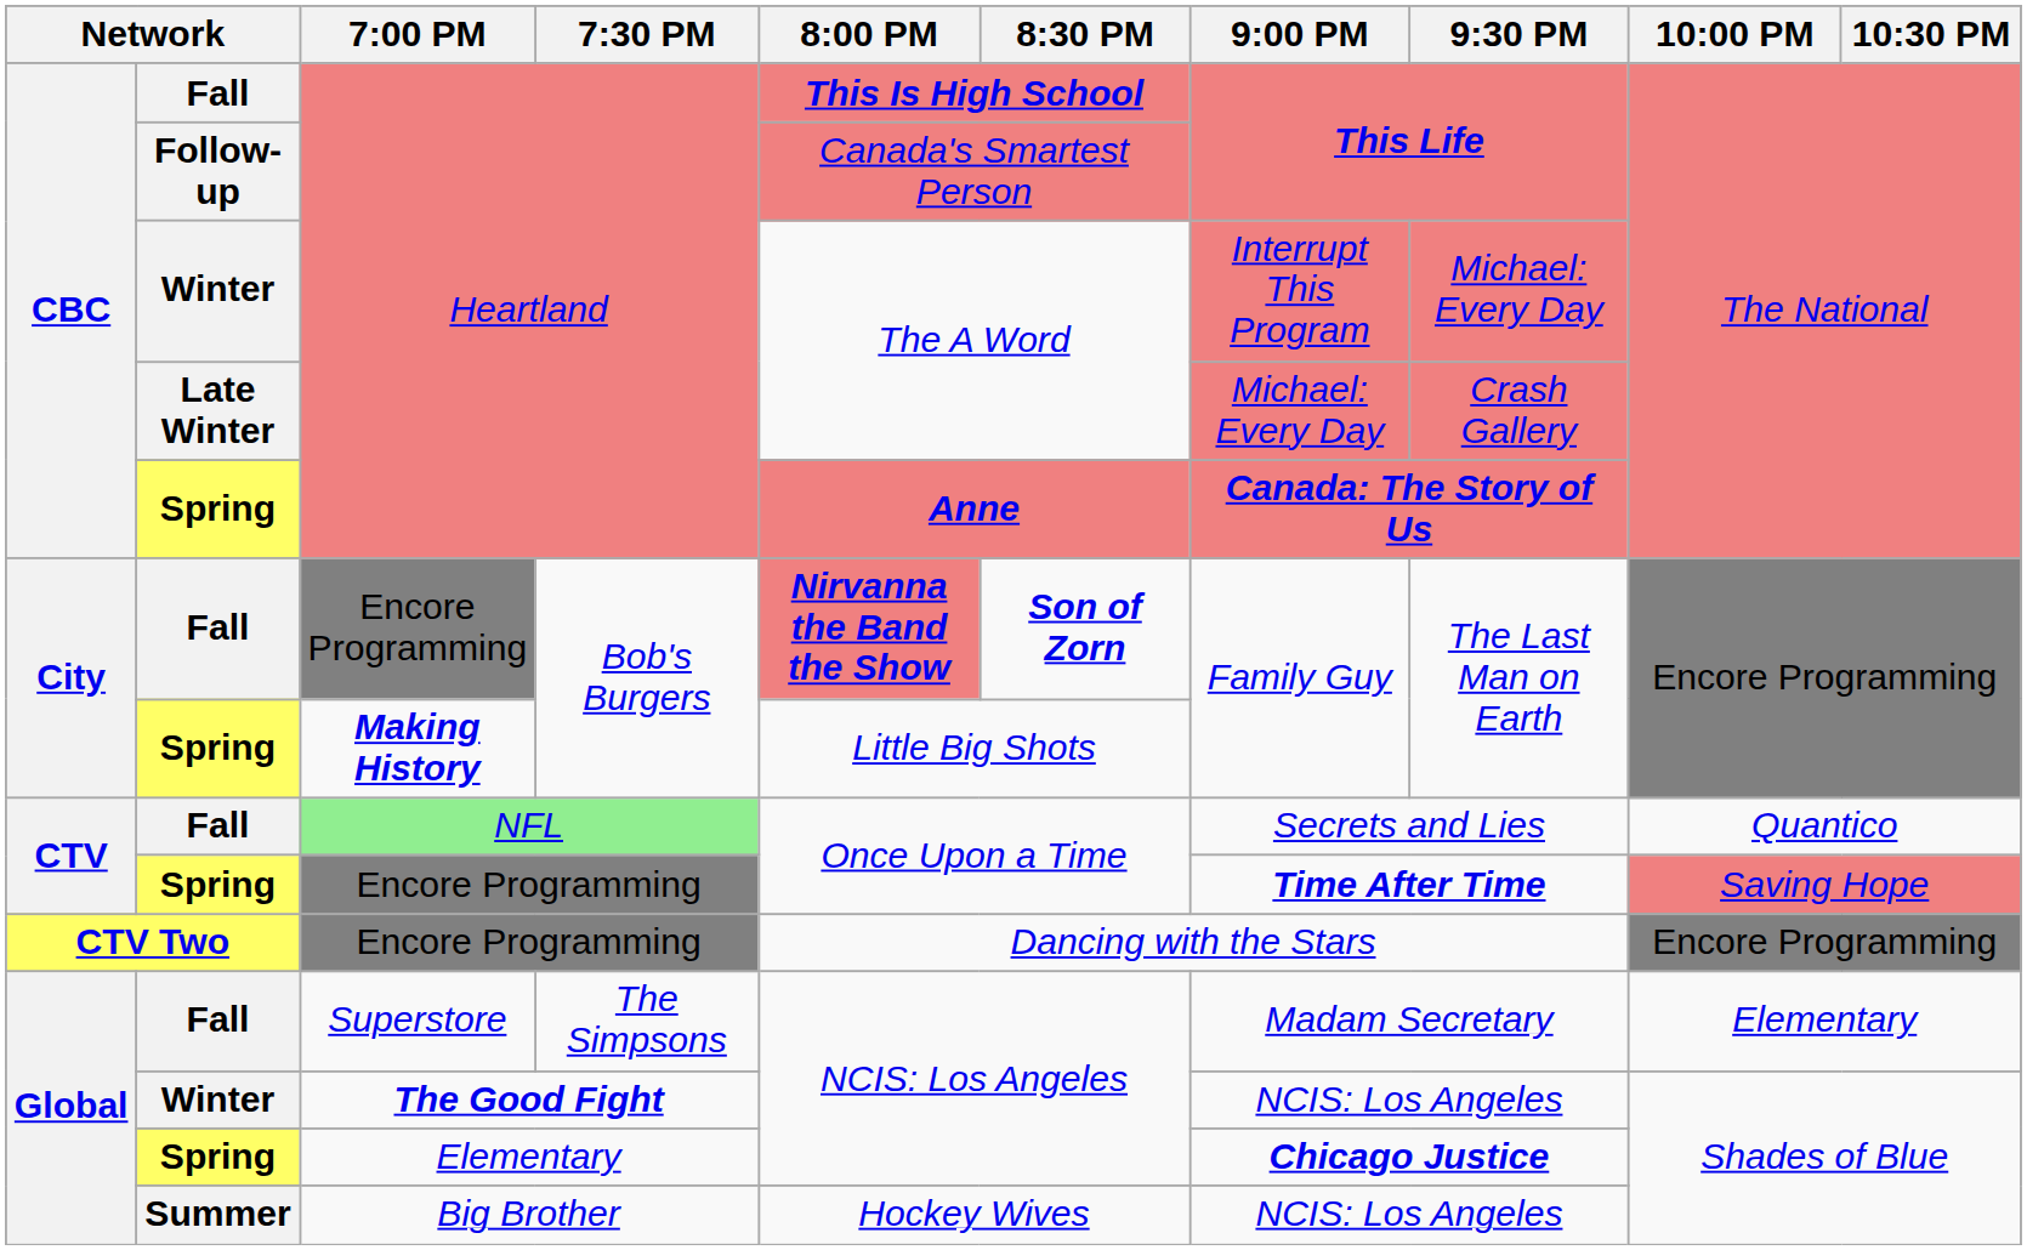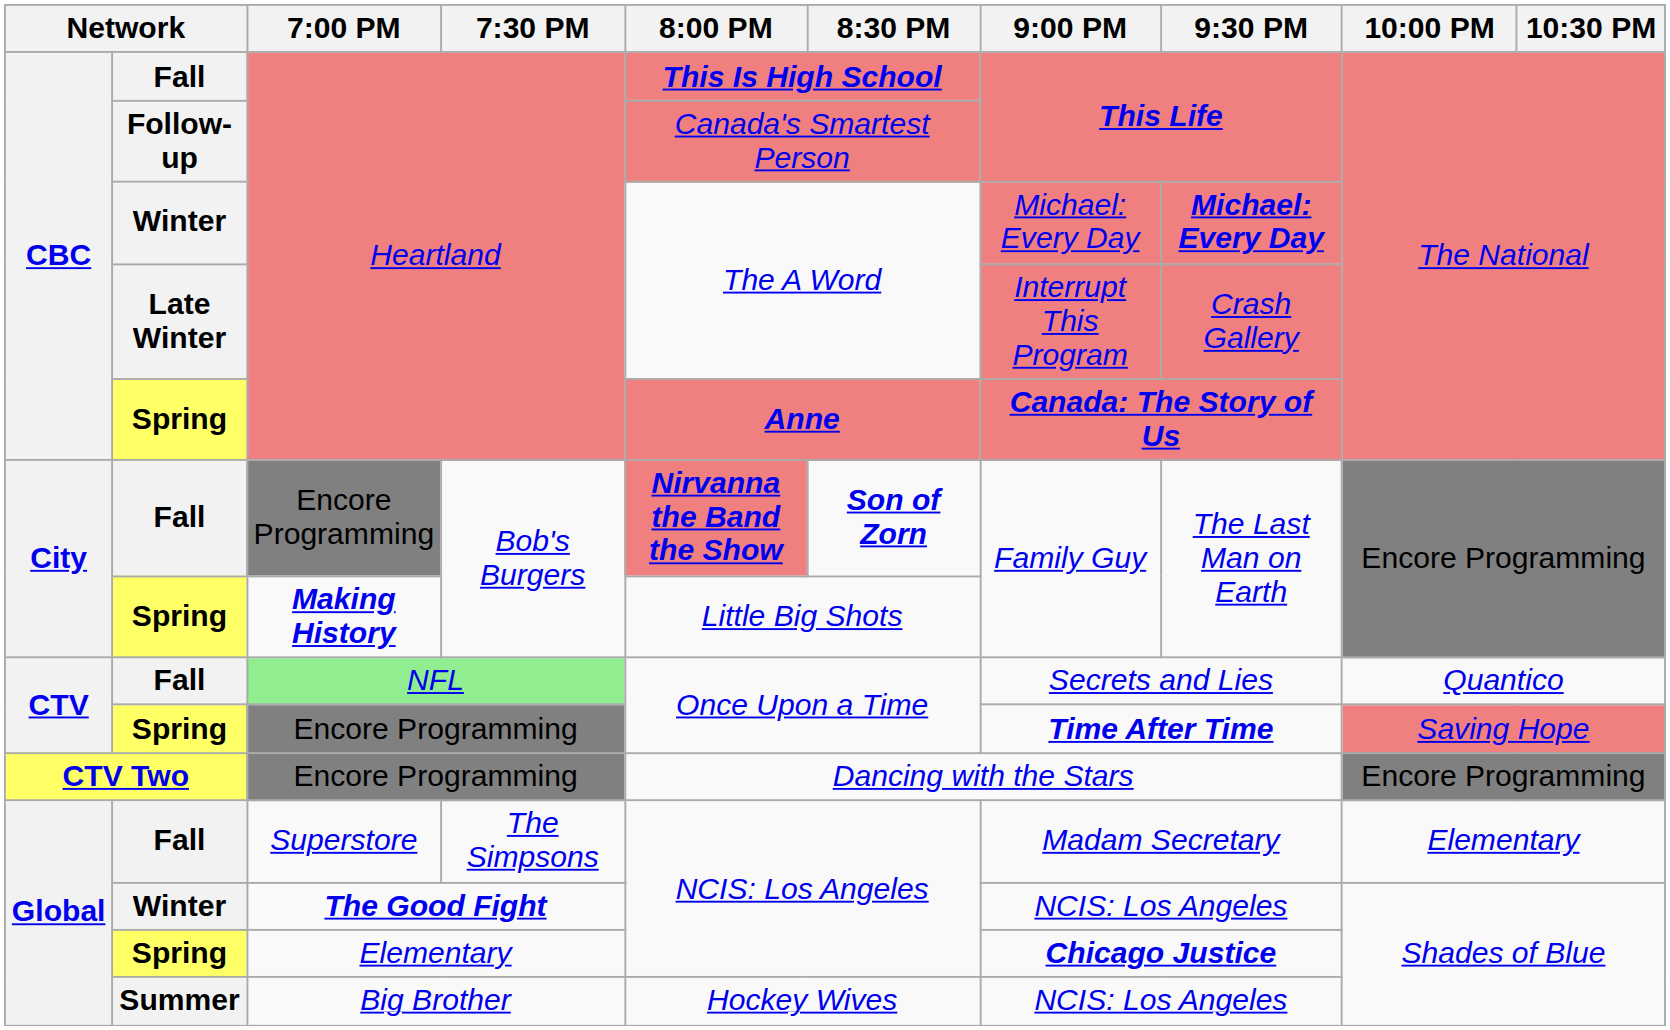Winter / Heartland | 9:00 PM: Interrupt This Program -> Michael: Every Day
Winter / Heartland | 9:30 PM: normal -> bold
Late Winter / Heartland | 9:00 PM: Michael: Every Day -> Interrupt This Program
